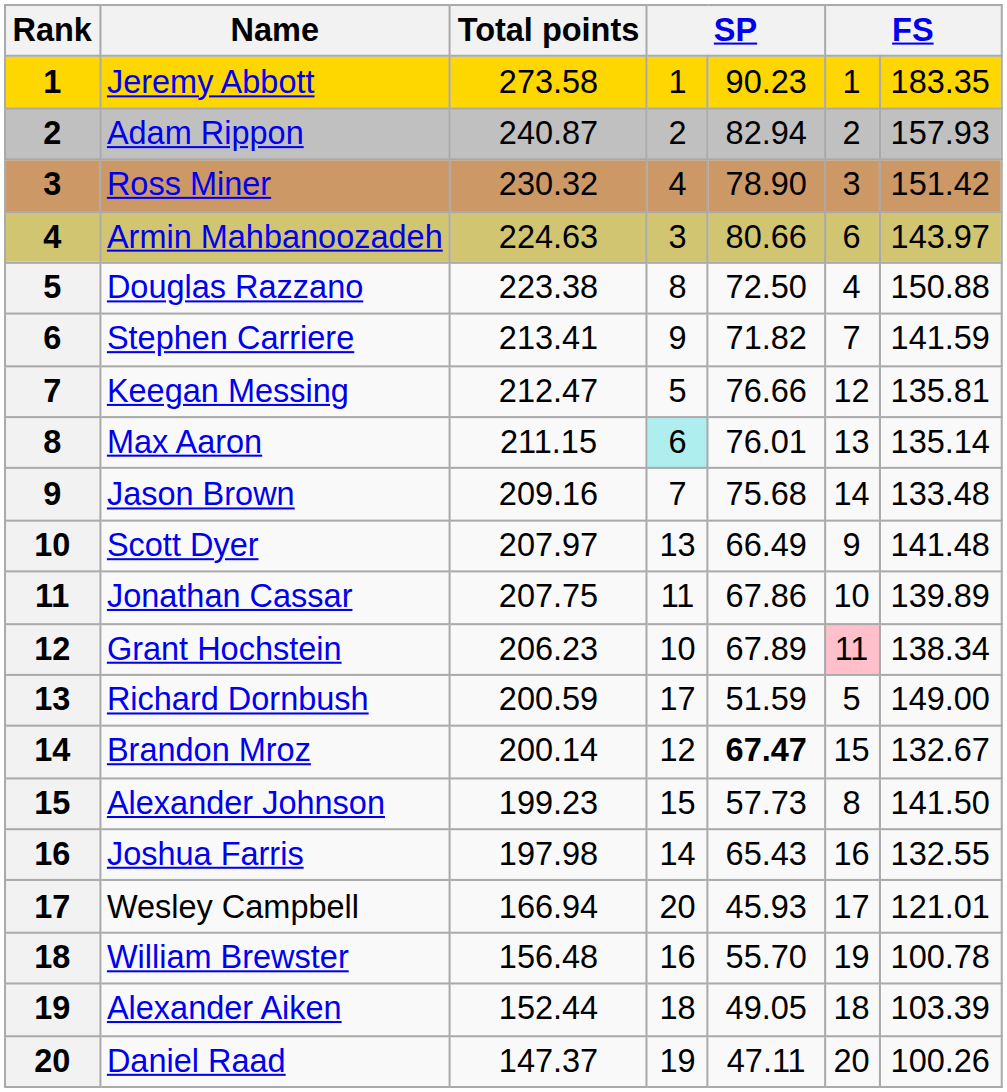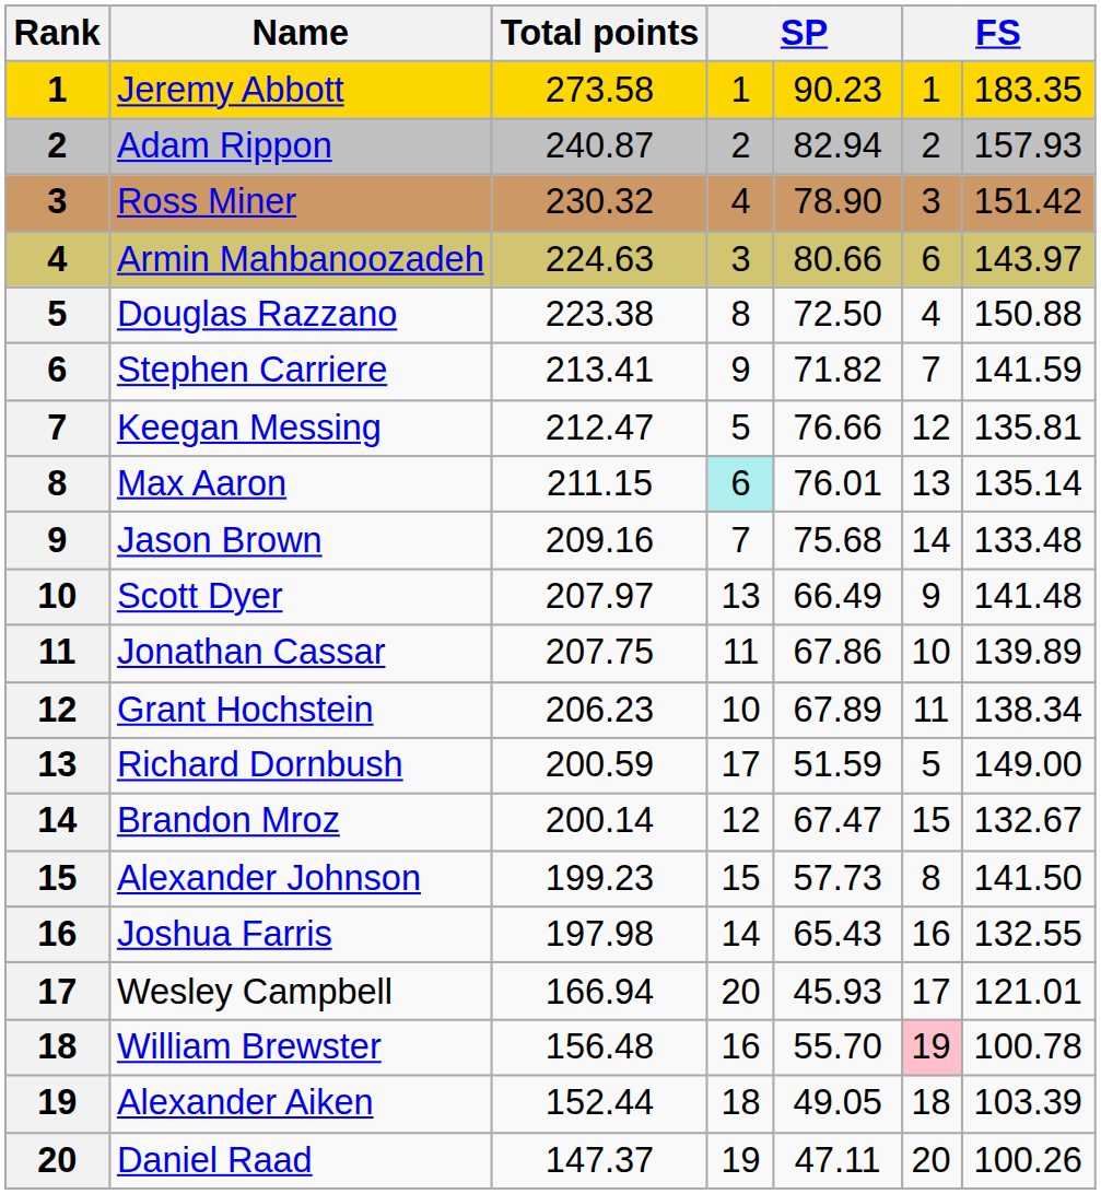Grant Hochstein | column 6: pink background -> no background
Brandon Mroz | column 5: bold -> normal
William Brewster | column 6: no background -> pink background
